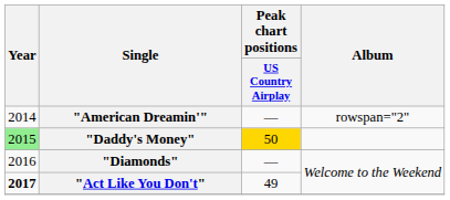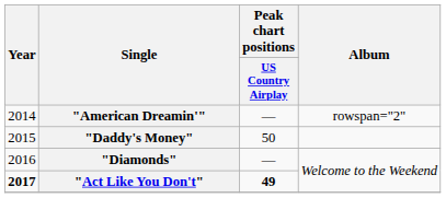"Daddy's Money" | Year: lightgreen background -> no background
"Daddy's Money" | Peak chart positions / US Country Airplay: gold background -> no background
"Act Like You Don't" | Peak chart positions / US Country Airplay: normal -> bold
